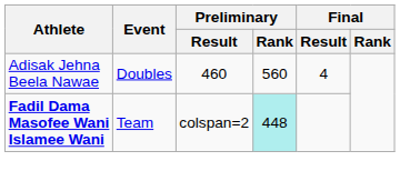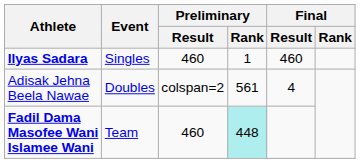+ row: Ilyas Sadara | Singles | 460 | 1 | 460
Adisak Jehna Beela Nawae | Preliminary / Result: 460 -> colspan=2
Adisak Jehna Beela Nawae | Preliminary / Rank: 560 -> 561
Fadil Dama Masofee Wani Islamee Wani | Preliminary / Result: colspan=2 -> 460
